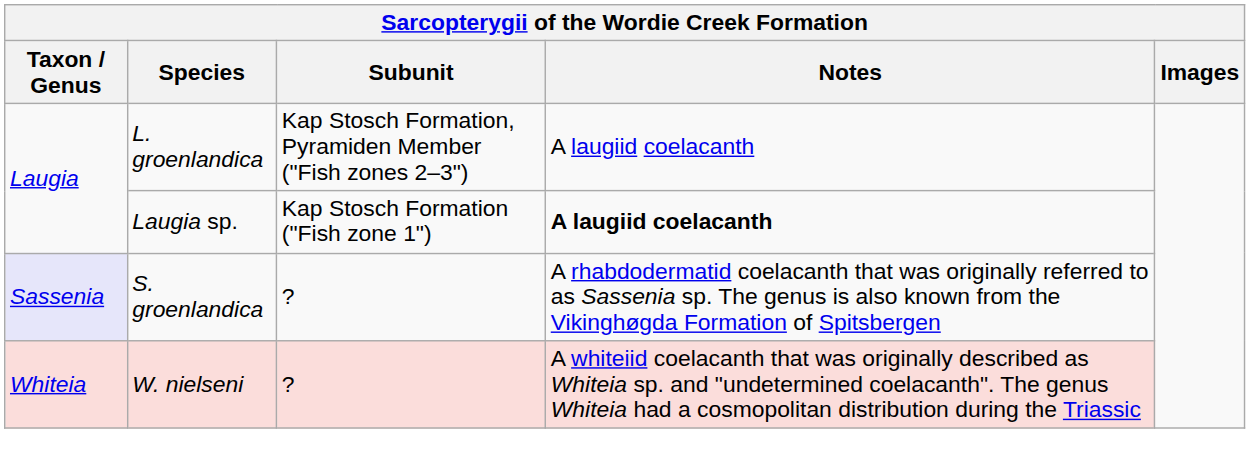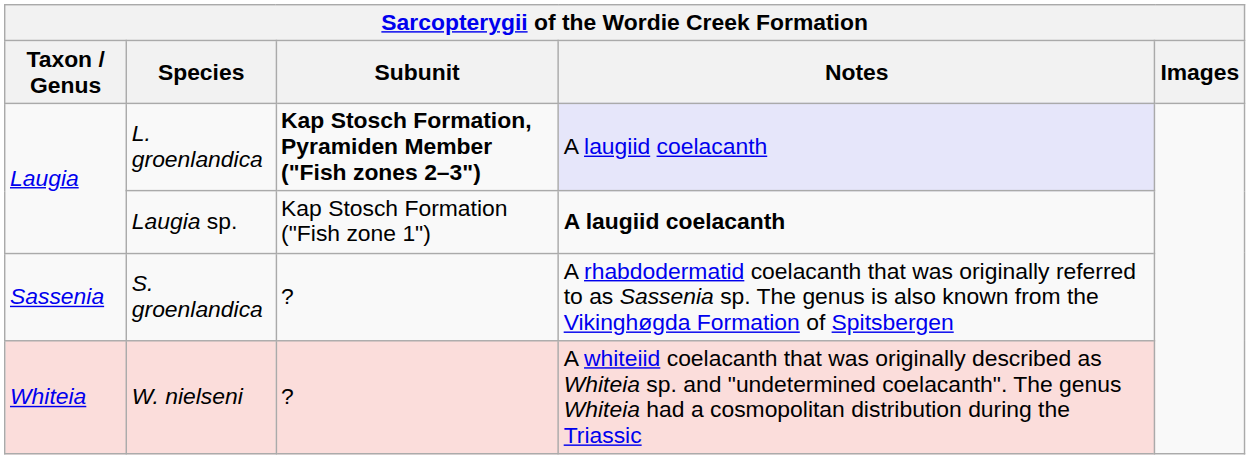L. groenlandica | Subunit: normal -> bold
L. groenlandica | Notes: no background -> lavender background
S. groenlandica | Taxon / Genus: lavender background -> no background
